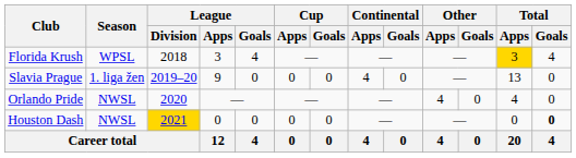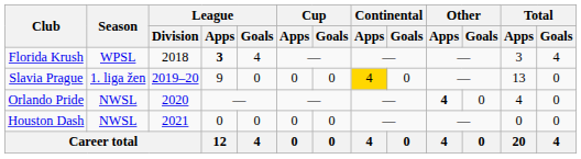Florida Krush | League / Apps: normal -> bold
Florida Krush | Total / Apps: gold background -> no background
Slavia Prague | Continental / Apps: no background -> gold background
Orlando Pride | Other / Apps: normal -> bold
Houston Dash | League / Division: gold background -> no background
Houston Dash | Total / Goals: bold -> normal
